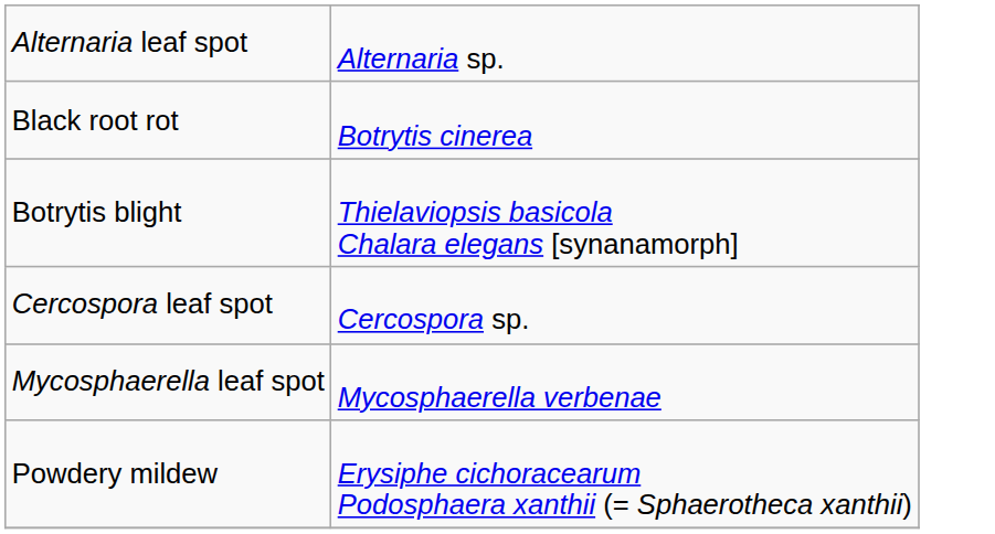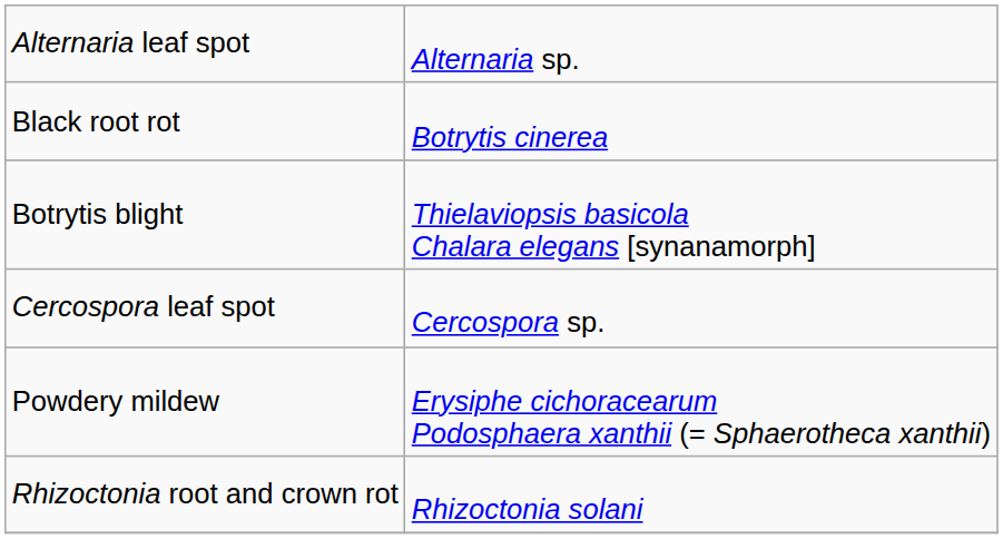- row: Mycosphaerella leaf spot | Mycosphaerella verbenae
+ row: Rhizoctonia root and crown rot | Rhizoctonia solani
